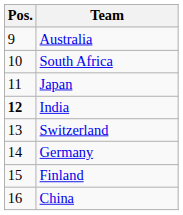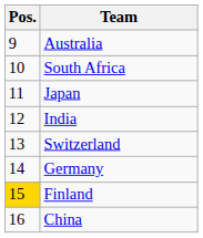India | Pos.: bold -> normal
Finland | Pos.: no background -> gold background
